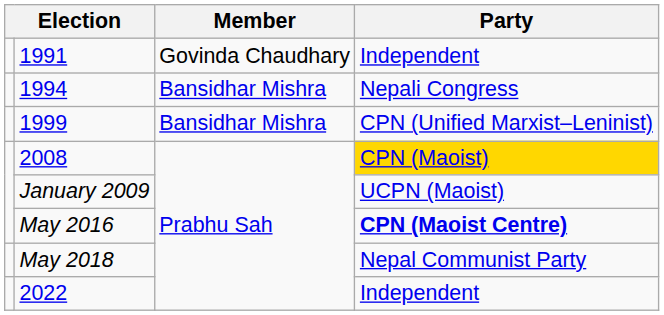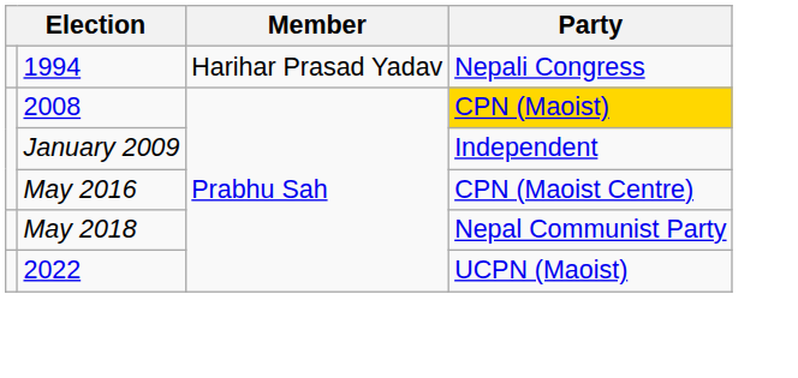- row: 1991 | Govinda Chaudhary | Independent
1994 | Member: Bansidhar Mishra -> Harihar Prasad Yadav
- row: 1999 | Bansidhar Mishra | CPN (Unified Marxist–Leninist)
January 2009 | Party: UCPN (Maoist) -> Independent
May 2016 | Party: bold -> normal
2022 | Party: Independent -> UCPN (Maoist)
